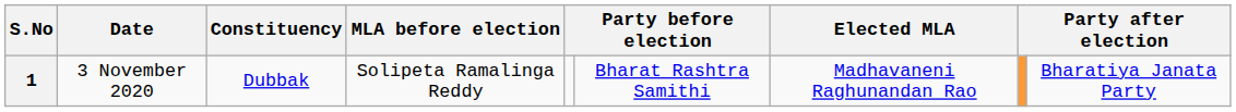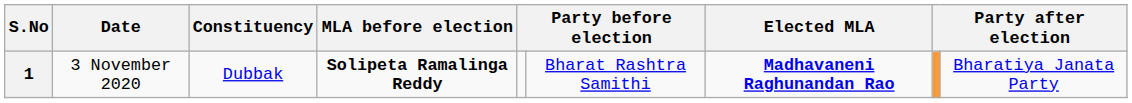1 | MLA before election: normal -> bold
1 | Elected MLA: normal -> bold
